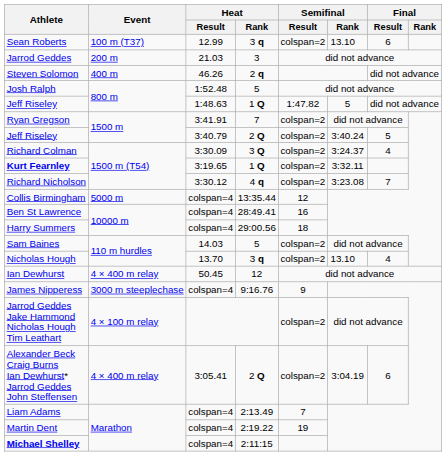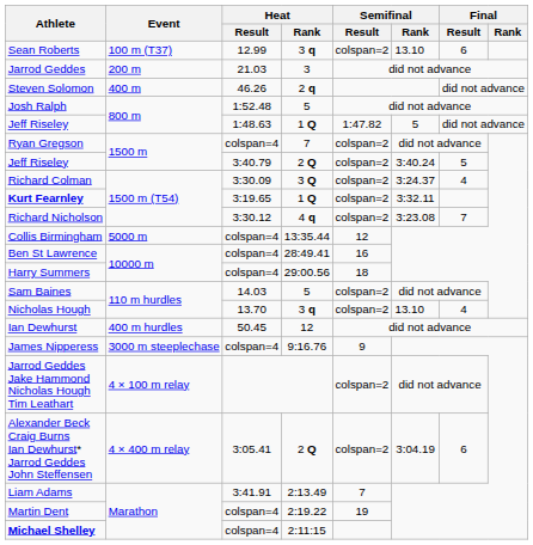Ryan Gregson | Heat / Result: 3:41.91 -> colspan=4
Ian Dewhurst | Event: 4 × 400 m relay -> 400 m hurdles
Liam Adams | Heat / Result: colspan=4 -> 3:41.91
